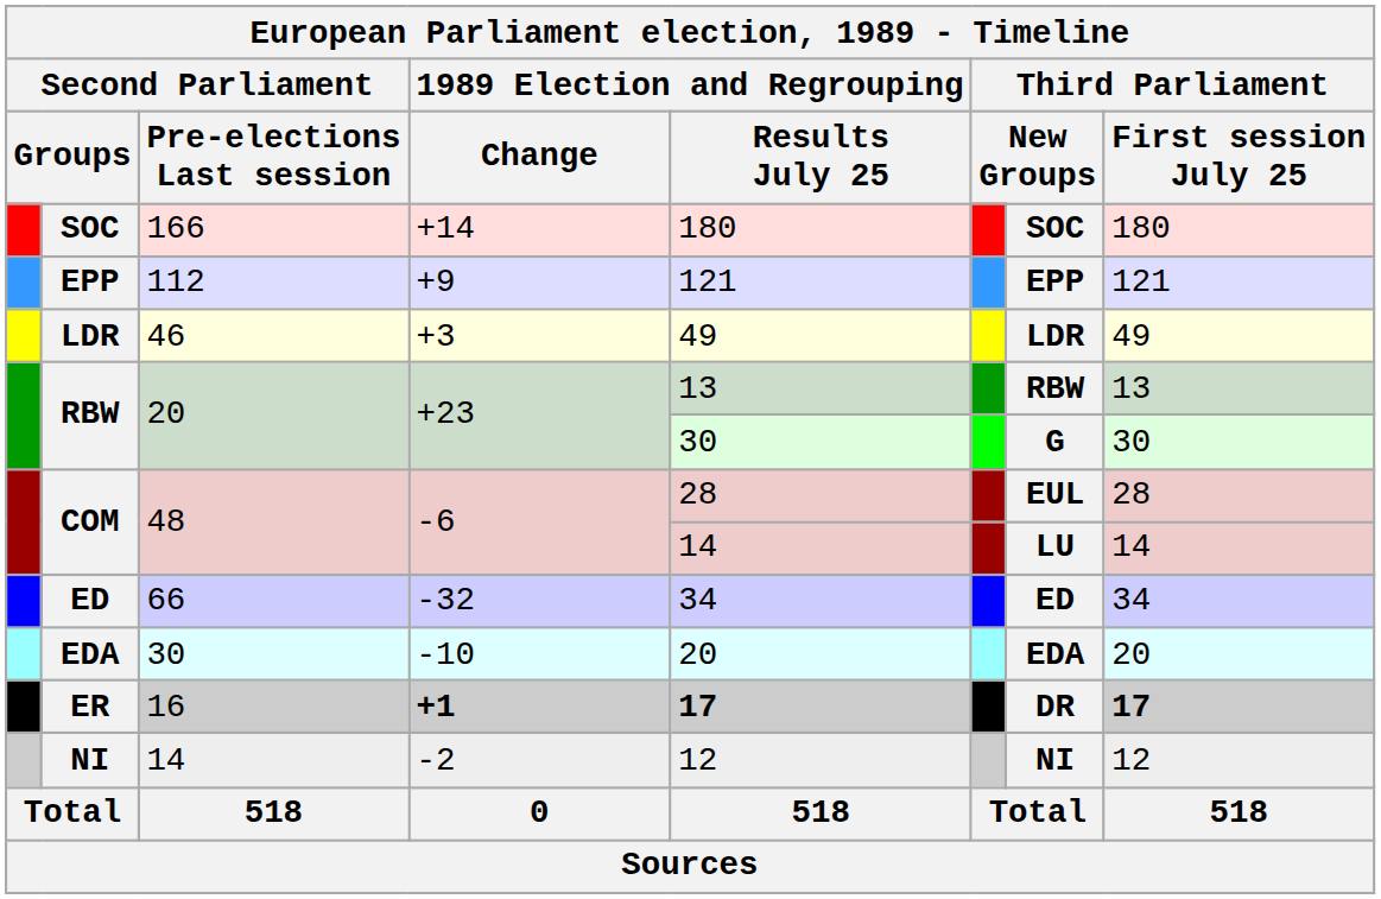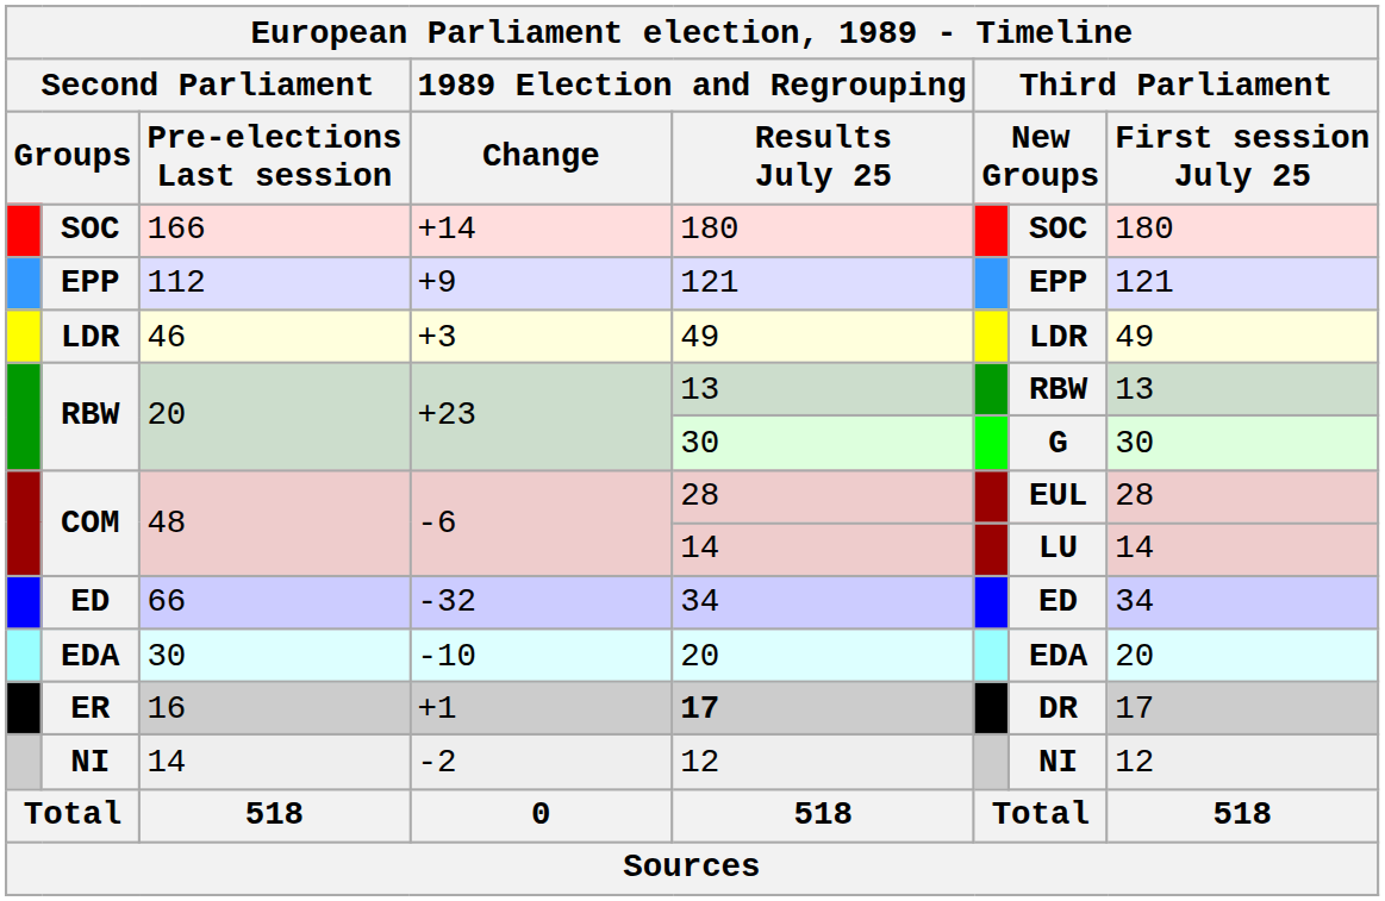ER | column 4: bold -> normal
ER | column 8: bold -> normal
